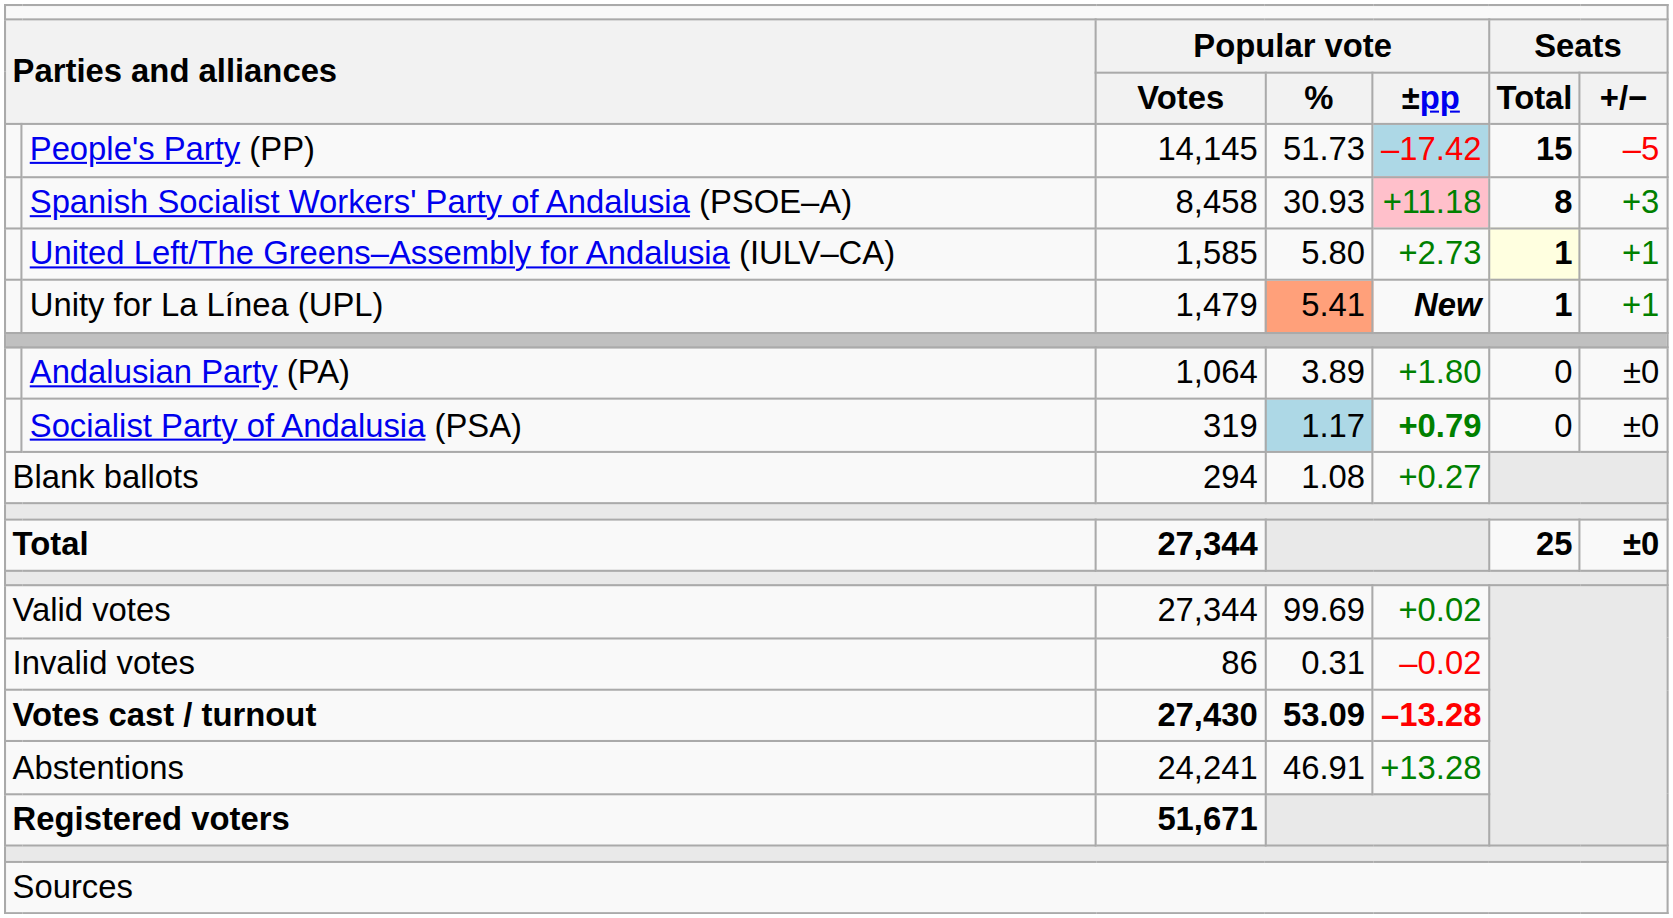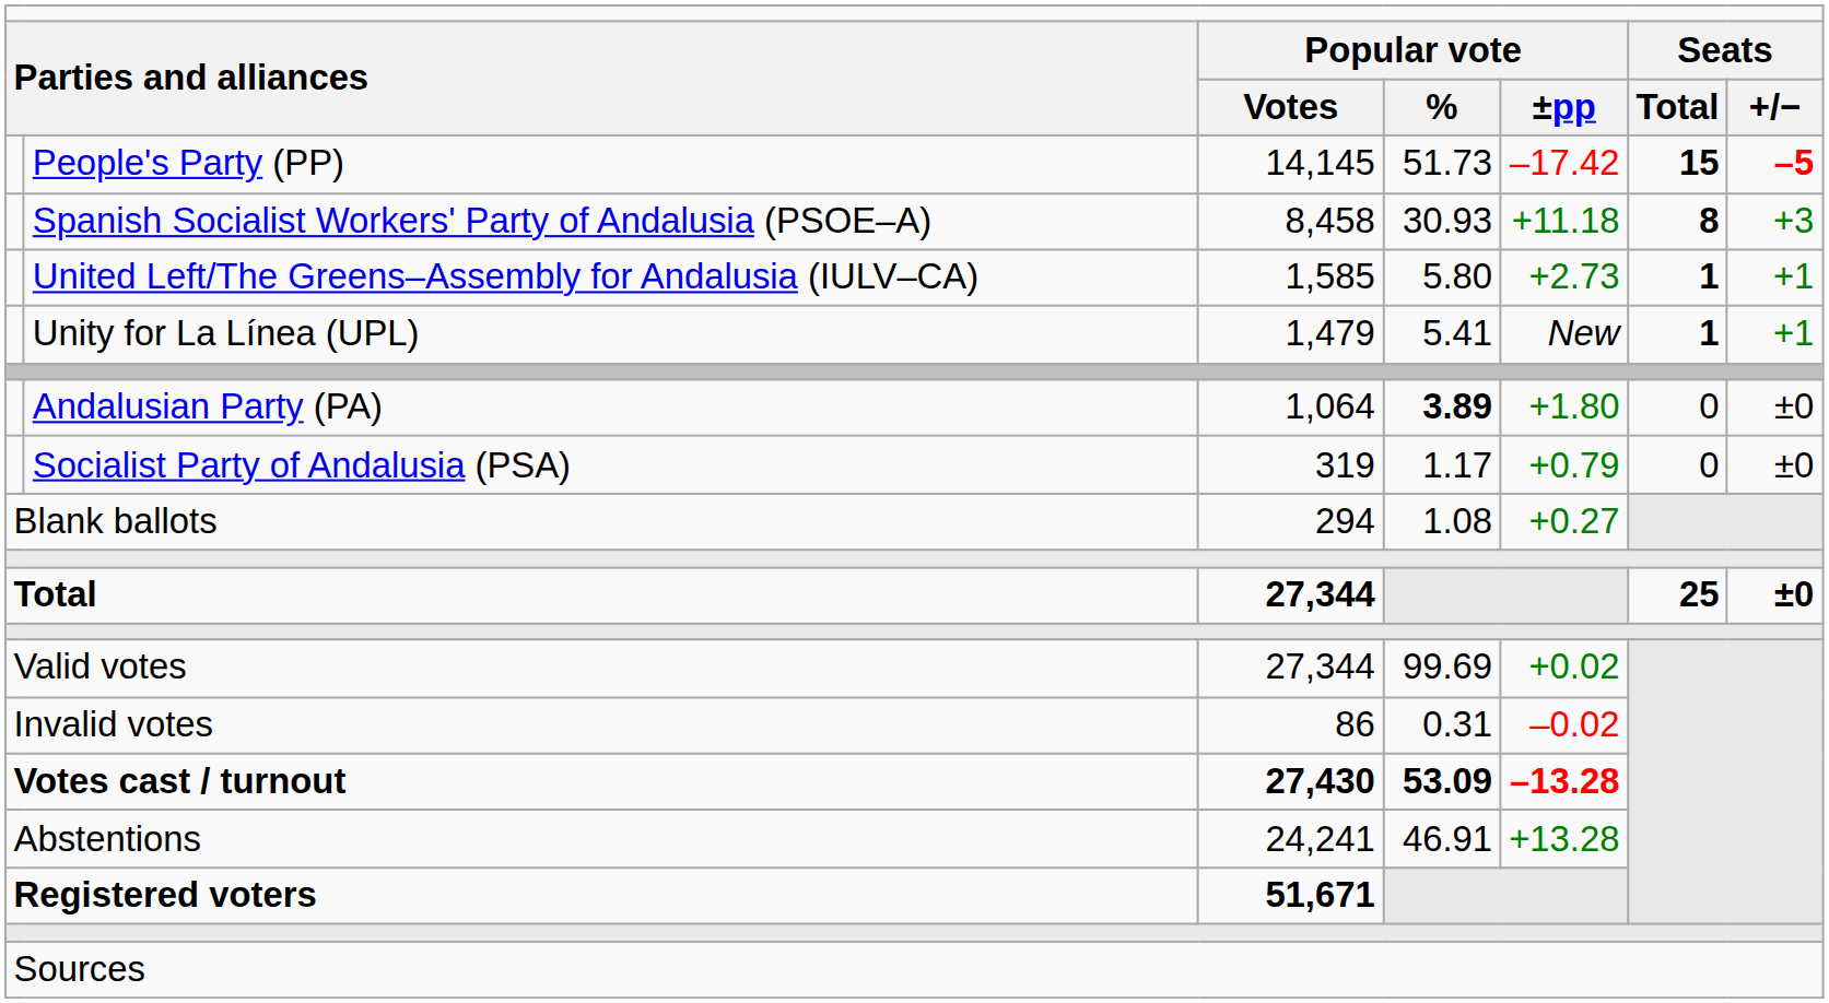People's Party (PP) | column 5: lightblue background -> no background
People's Party (PP) | column 7: normal -> bold
Spanish Socialist Workers' Party of Andalusia (PSOE–A) | column 5: pink background -> no background
United Left/The Greens–Assembly for Andalusia (IULV–CA) | column 6: lightyellow background -> no background
Unity for La Línea (UPL) | column 4: lightsalmon background -> no background
Unity for La Línea (UPL) | column 5: bold -> normal
Andalusian Party (PA) | column 4: normal -> bold
Socialist Party of Andalusia (PSA) | column 4: lightblue background -> no background
Socialist Party of Andalusia (PSA) | column 5: bold -> normal
